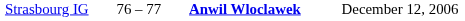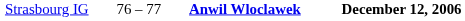Strasbourg IG | column 4: normal -> bold
